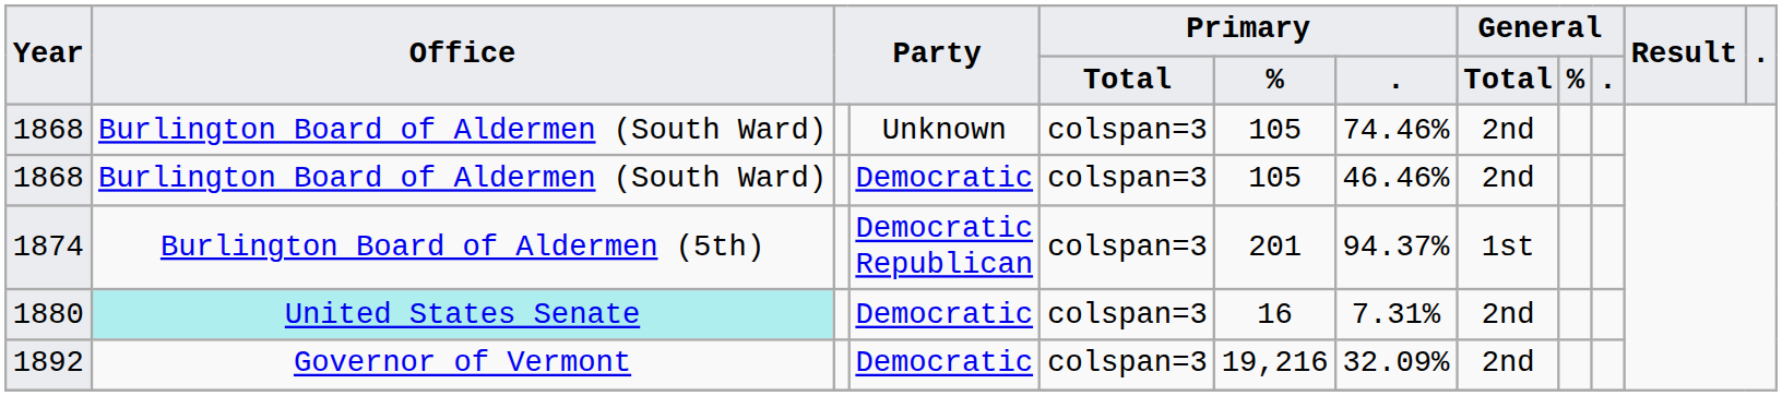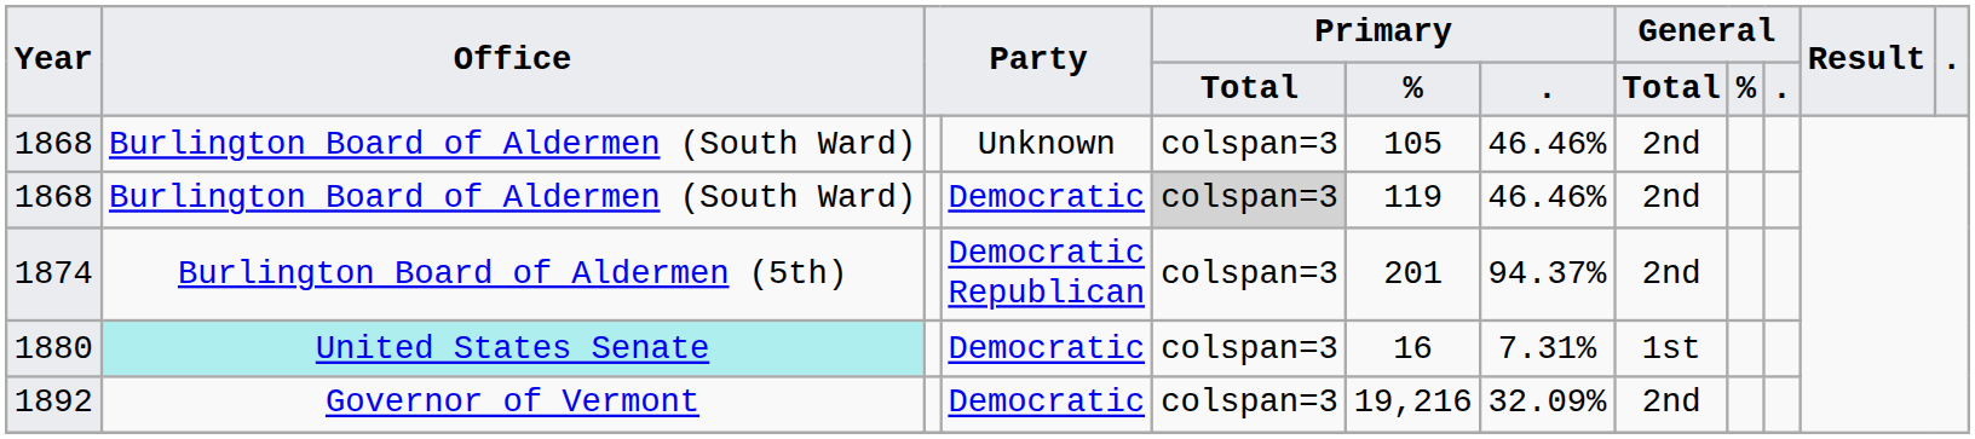1868 / Unknown | Primary / .: 74.46% -> 46.46%
1868 / Democratic | Primary / Total: no background -> lightgrey background
1868 / Democratic | Primary / %: 105 -> 119
1874 | General / Total: 1st -> 2nd
1880 | General / Total: 2nd -> 1st
